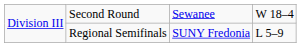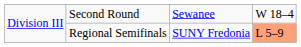Division III / Regional Semifinals | column 4: no background -> lightsalmon background
